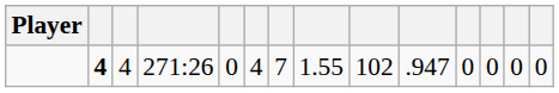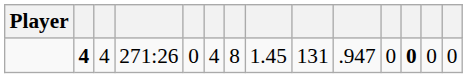row 2 | column 7: 7 -> 8
row 2 | column 8: 1.55 -> 1.45
row 2 | column 9: 102 -> 131
row 2 | column 12: normal -> bold
